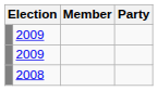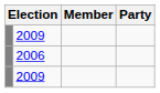row 3 | column 2: 2009 -> 2006
row 4 | column 2: 2008 -> 2009
